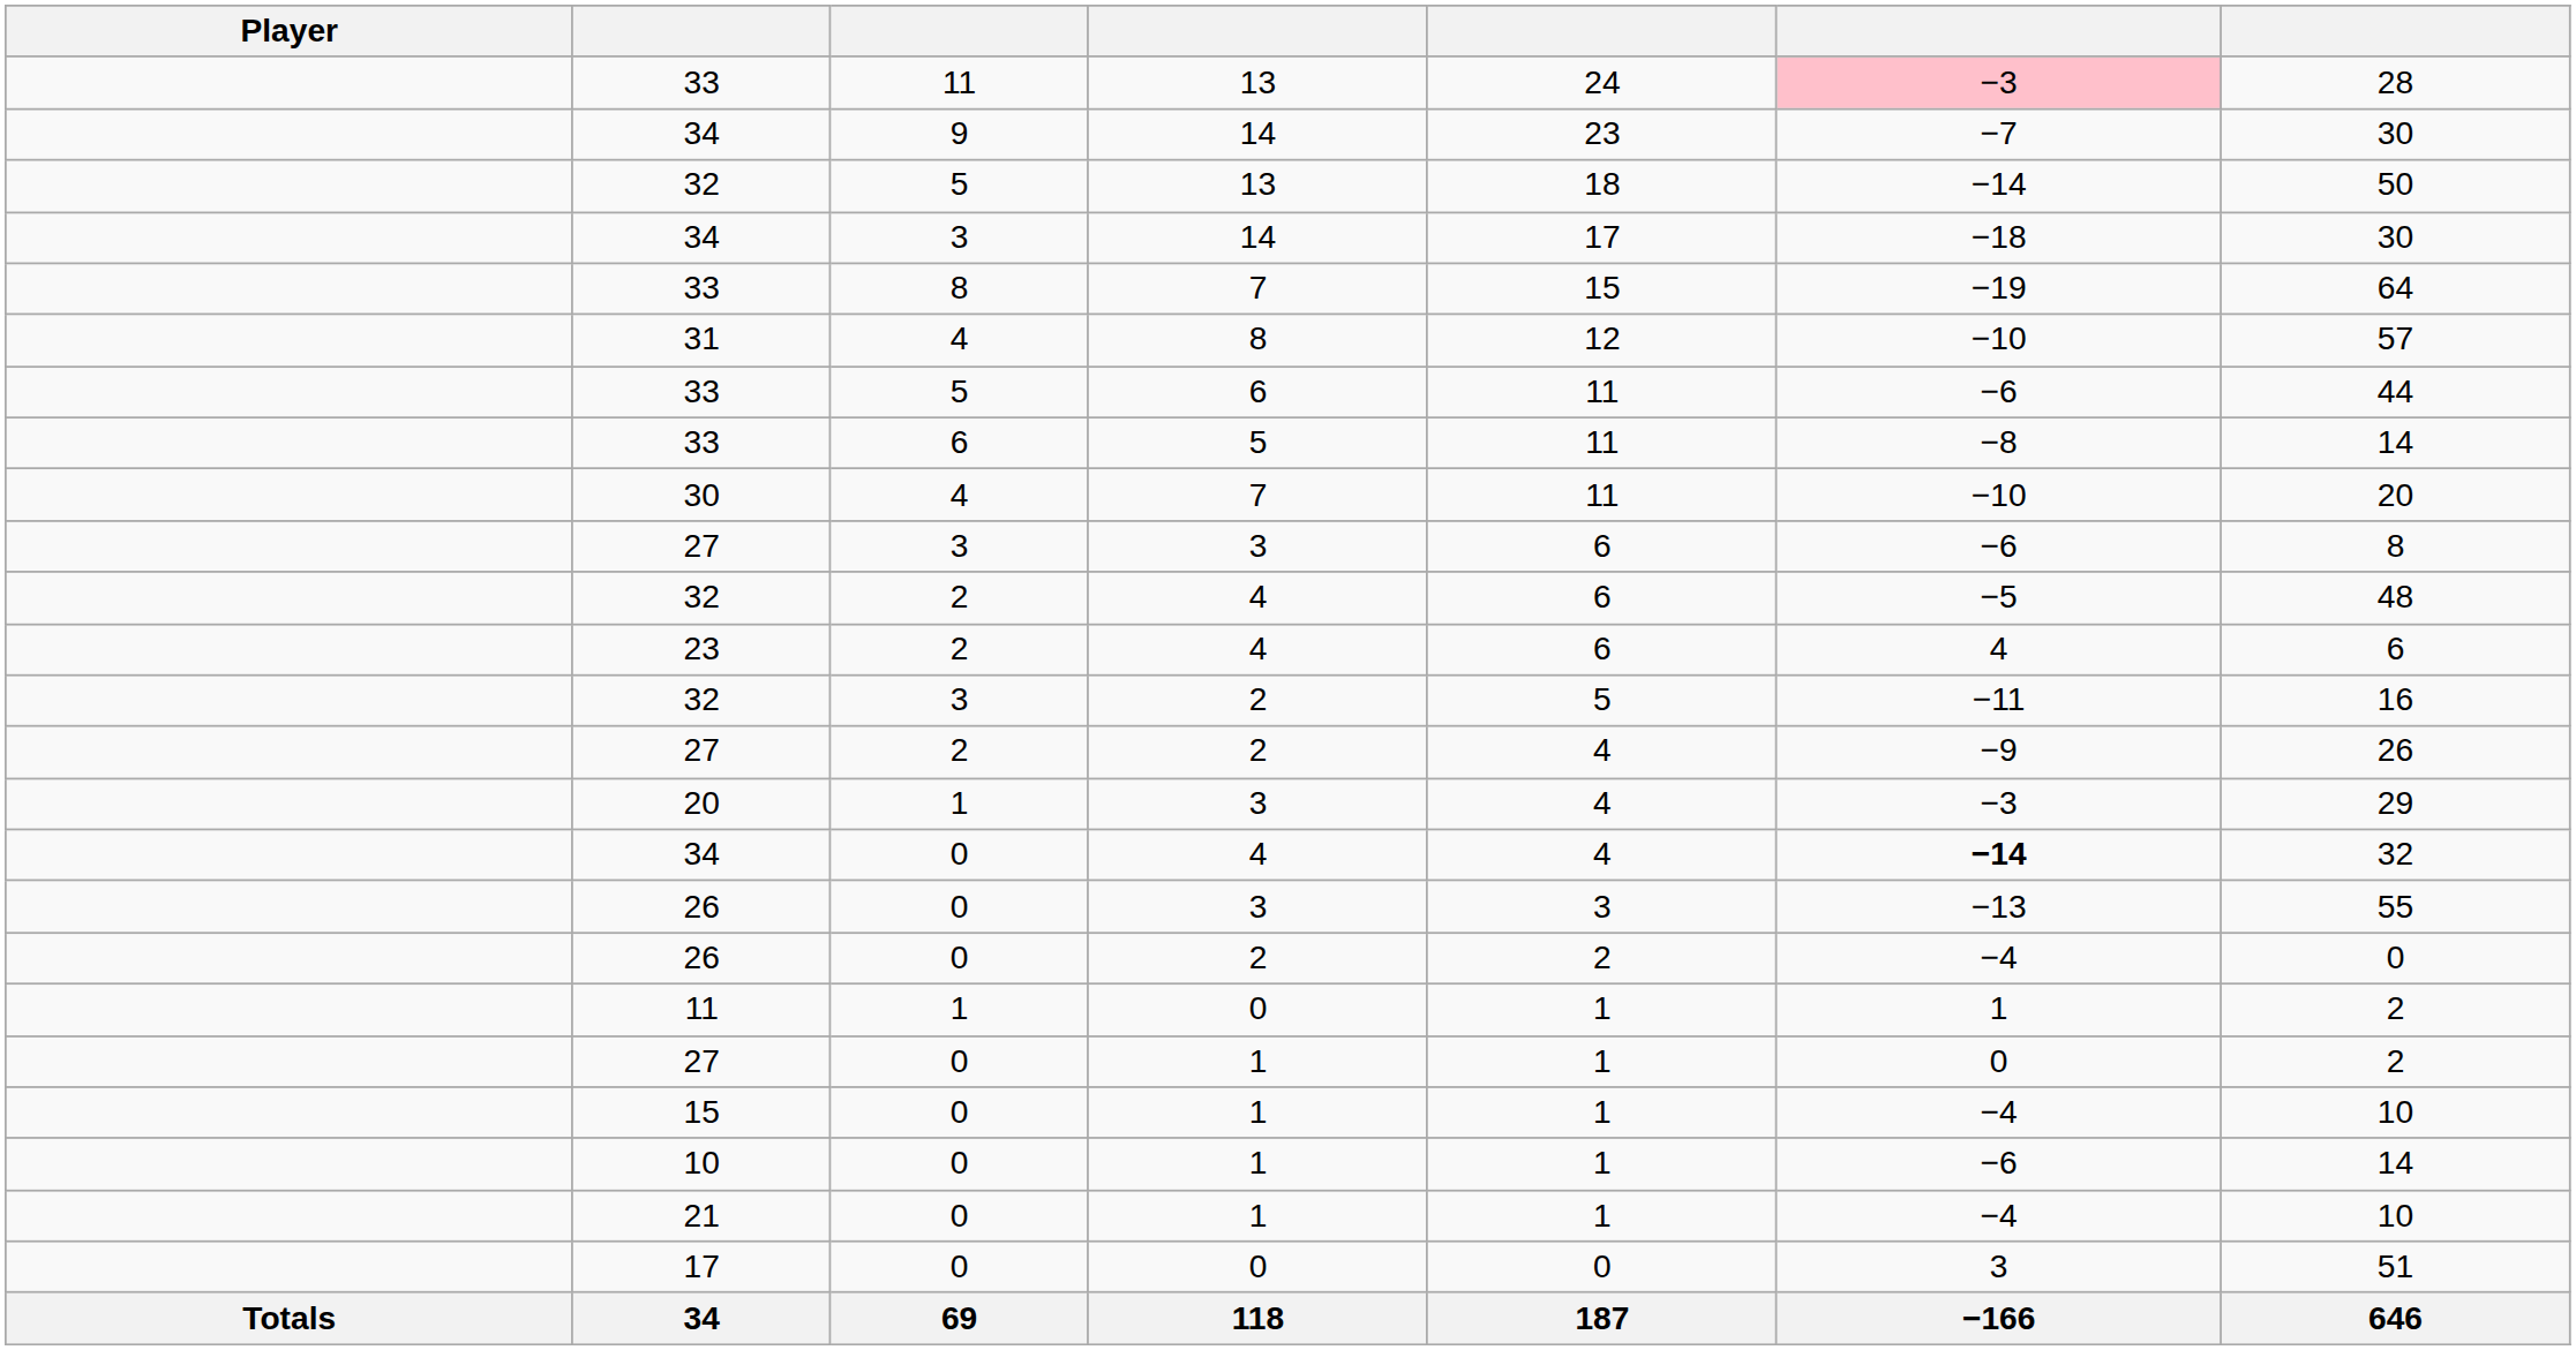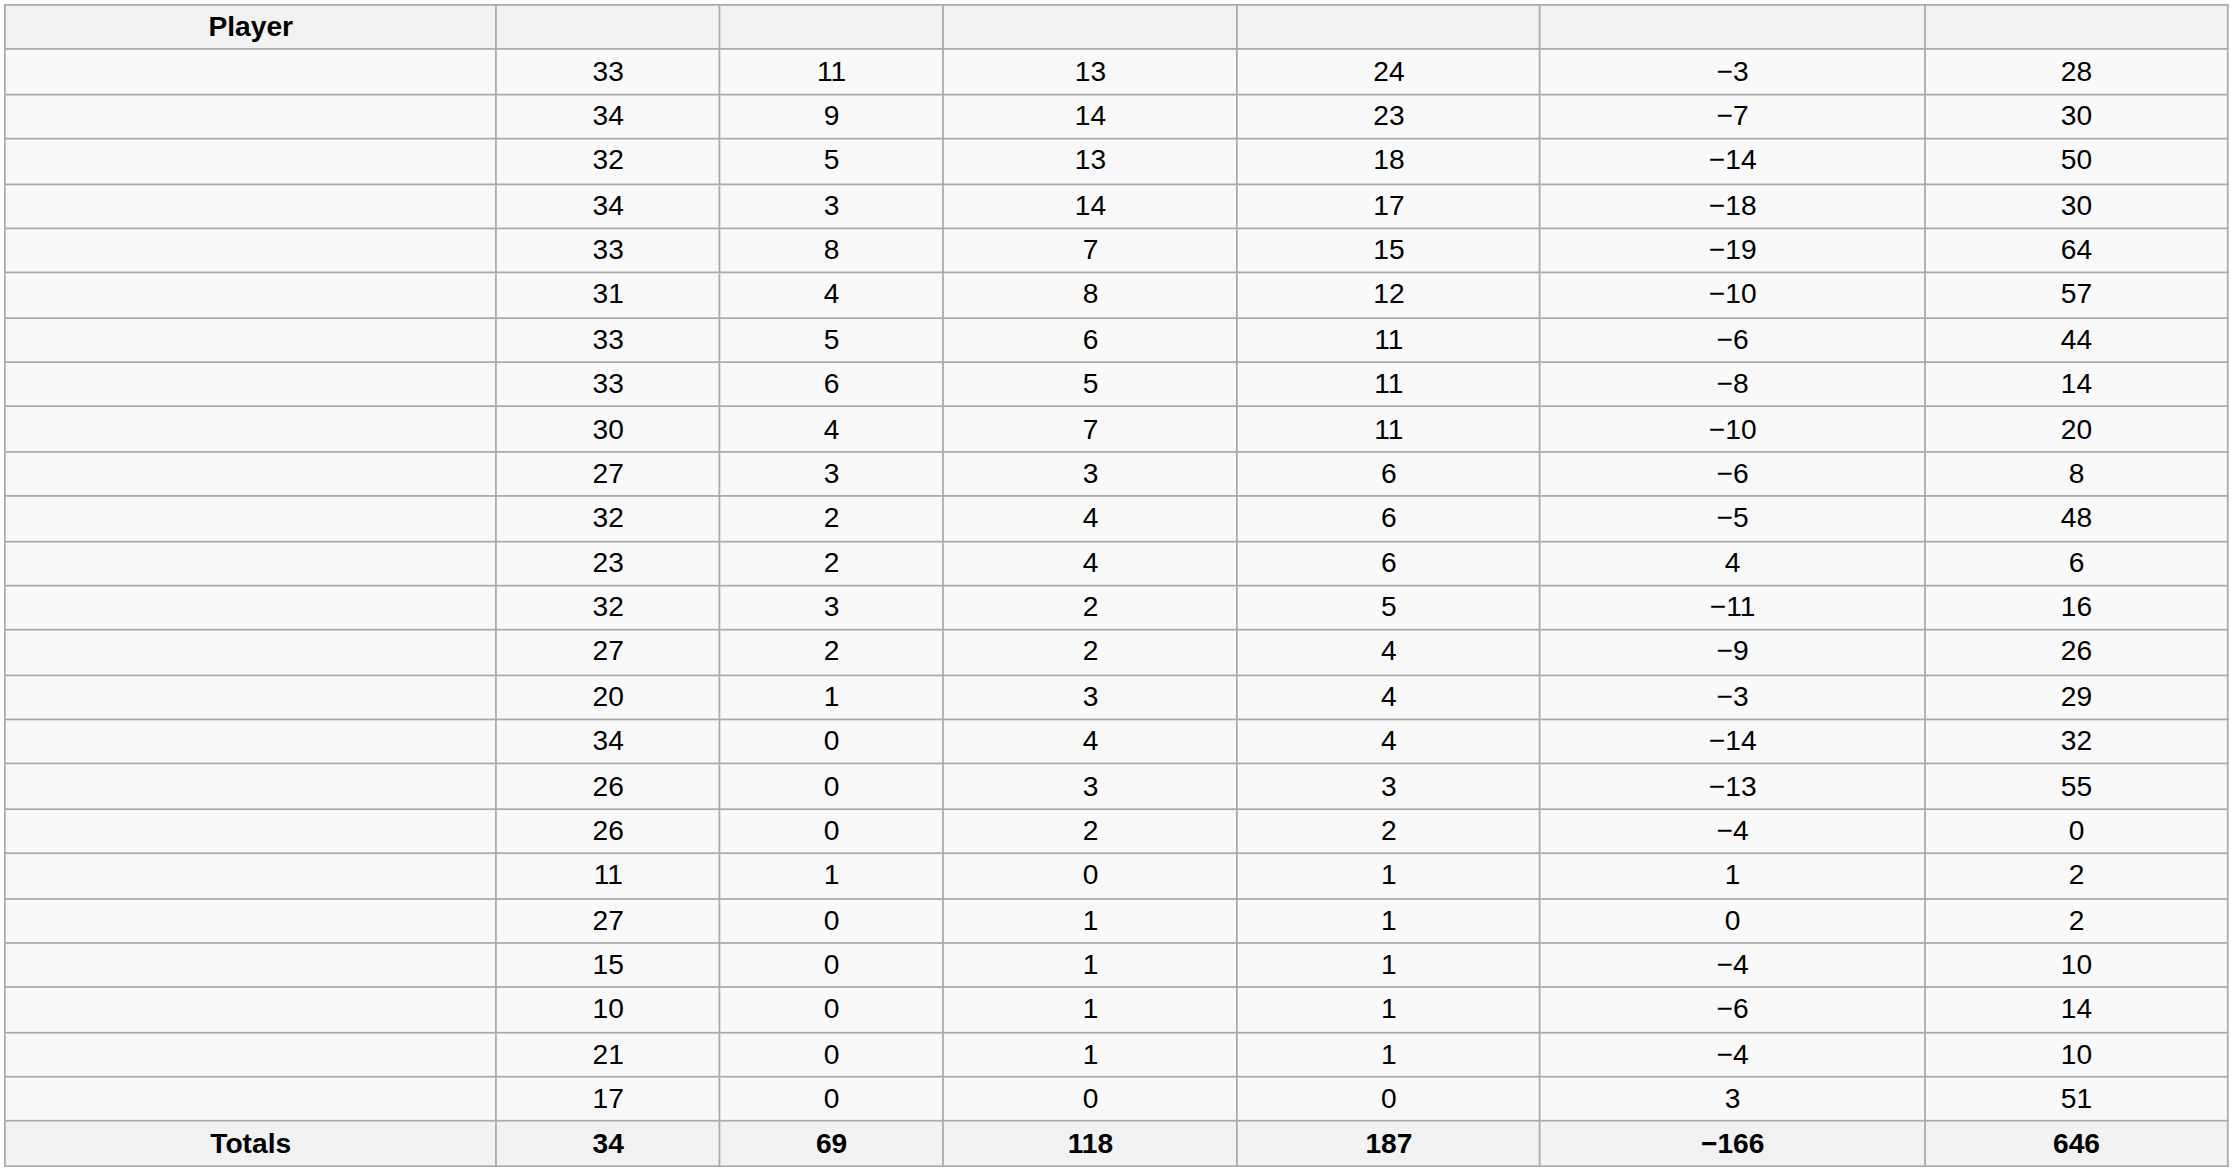33 / 13 | column 6: pink background -> no background
34 / 4 | column 6: bold -> normal
